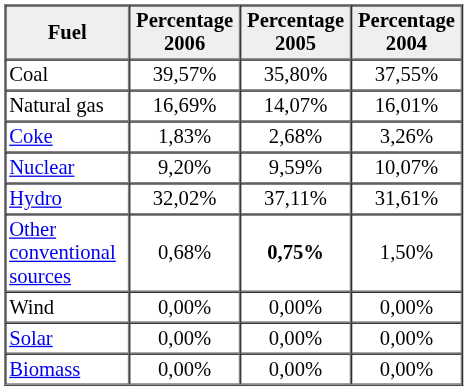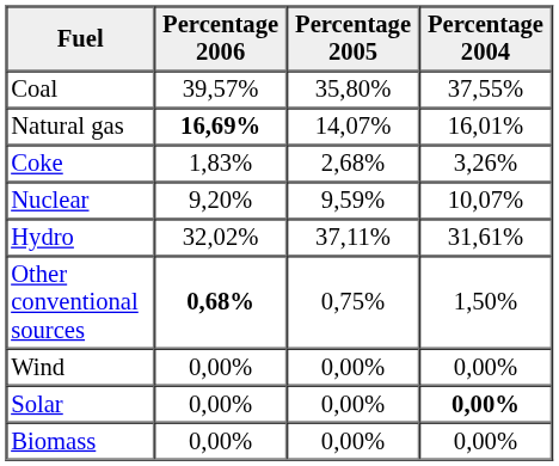Natural gas | Percentage 2006: normal -> bold
Other conventional sources | Percentage 2006: normal -> bold
Other conventional sources | Percentage 2005: bold -> normal
Solar | Percentage 2004: normal -> bold
